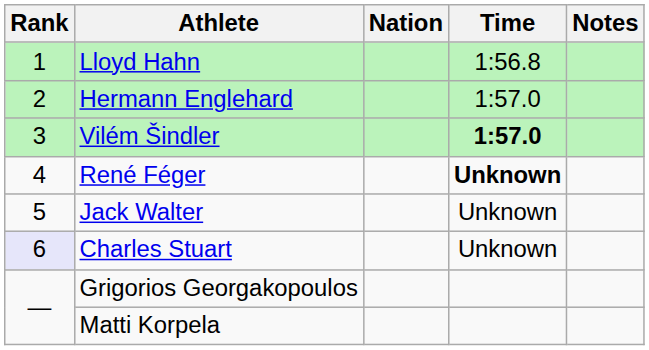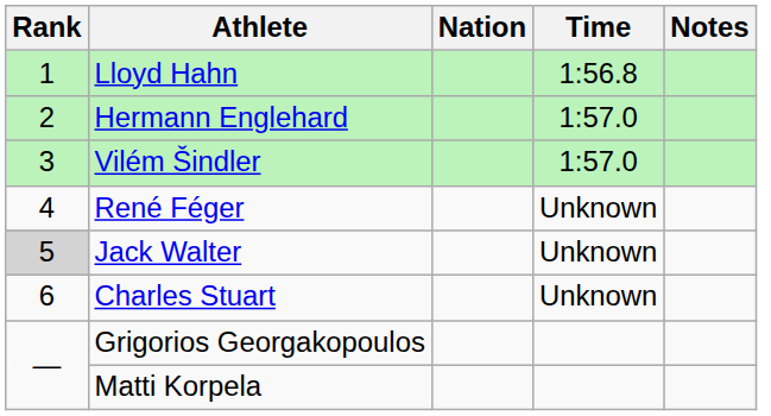Vilém Šindler | Time: bold -> normal
René Féger | Time: bold -> normal
Jack Walter | Rank: no background -> lightgrey background
Charles Stuart | Rank: lavender background -> no background
